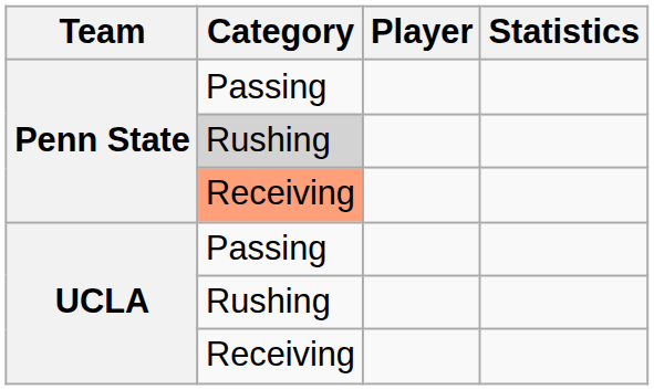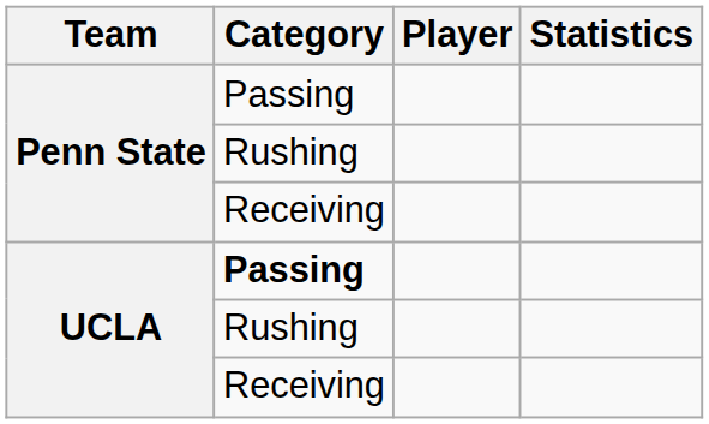Penn State / Rushing | Category: lightgrey background -> no background
Penn State / Receiving | Category: lightsalmon background -> no background
UCLA / Passing | Category: normal -> bold
